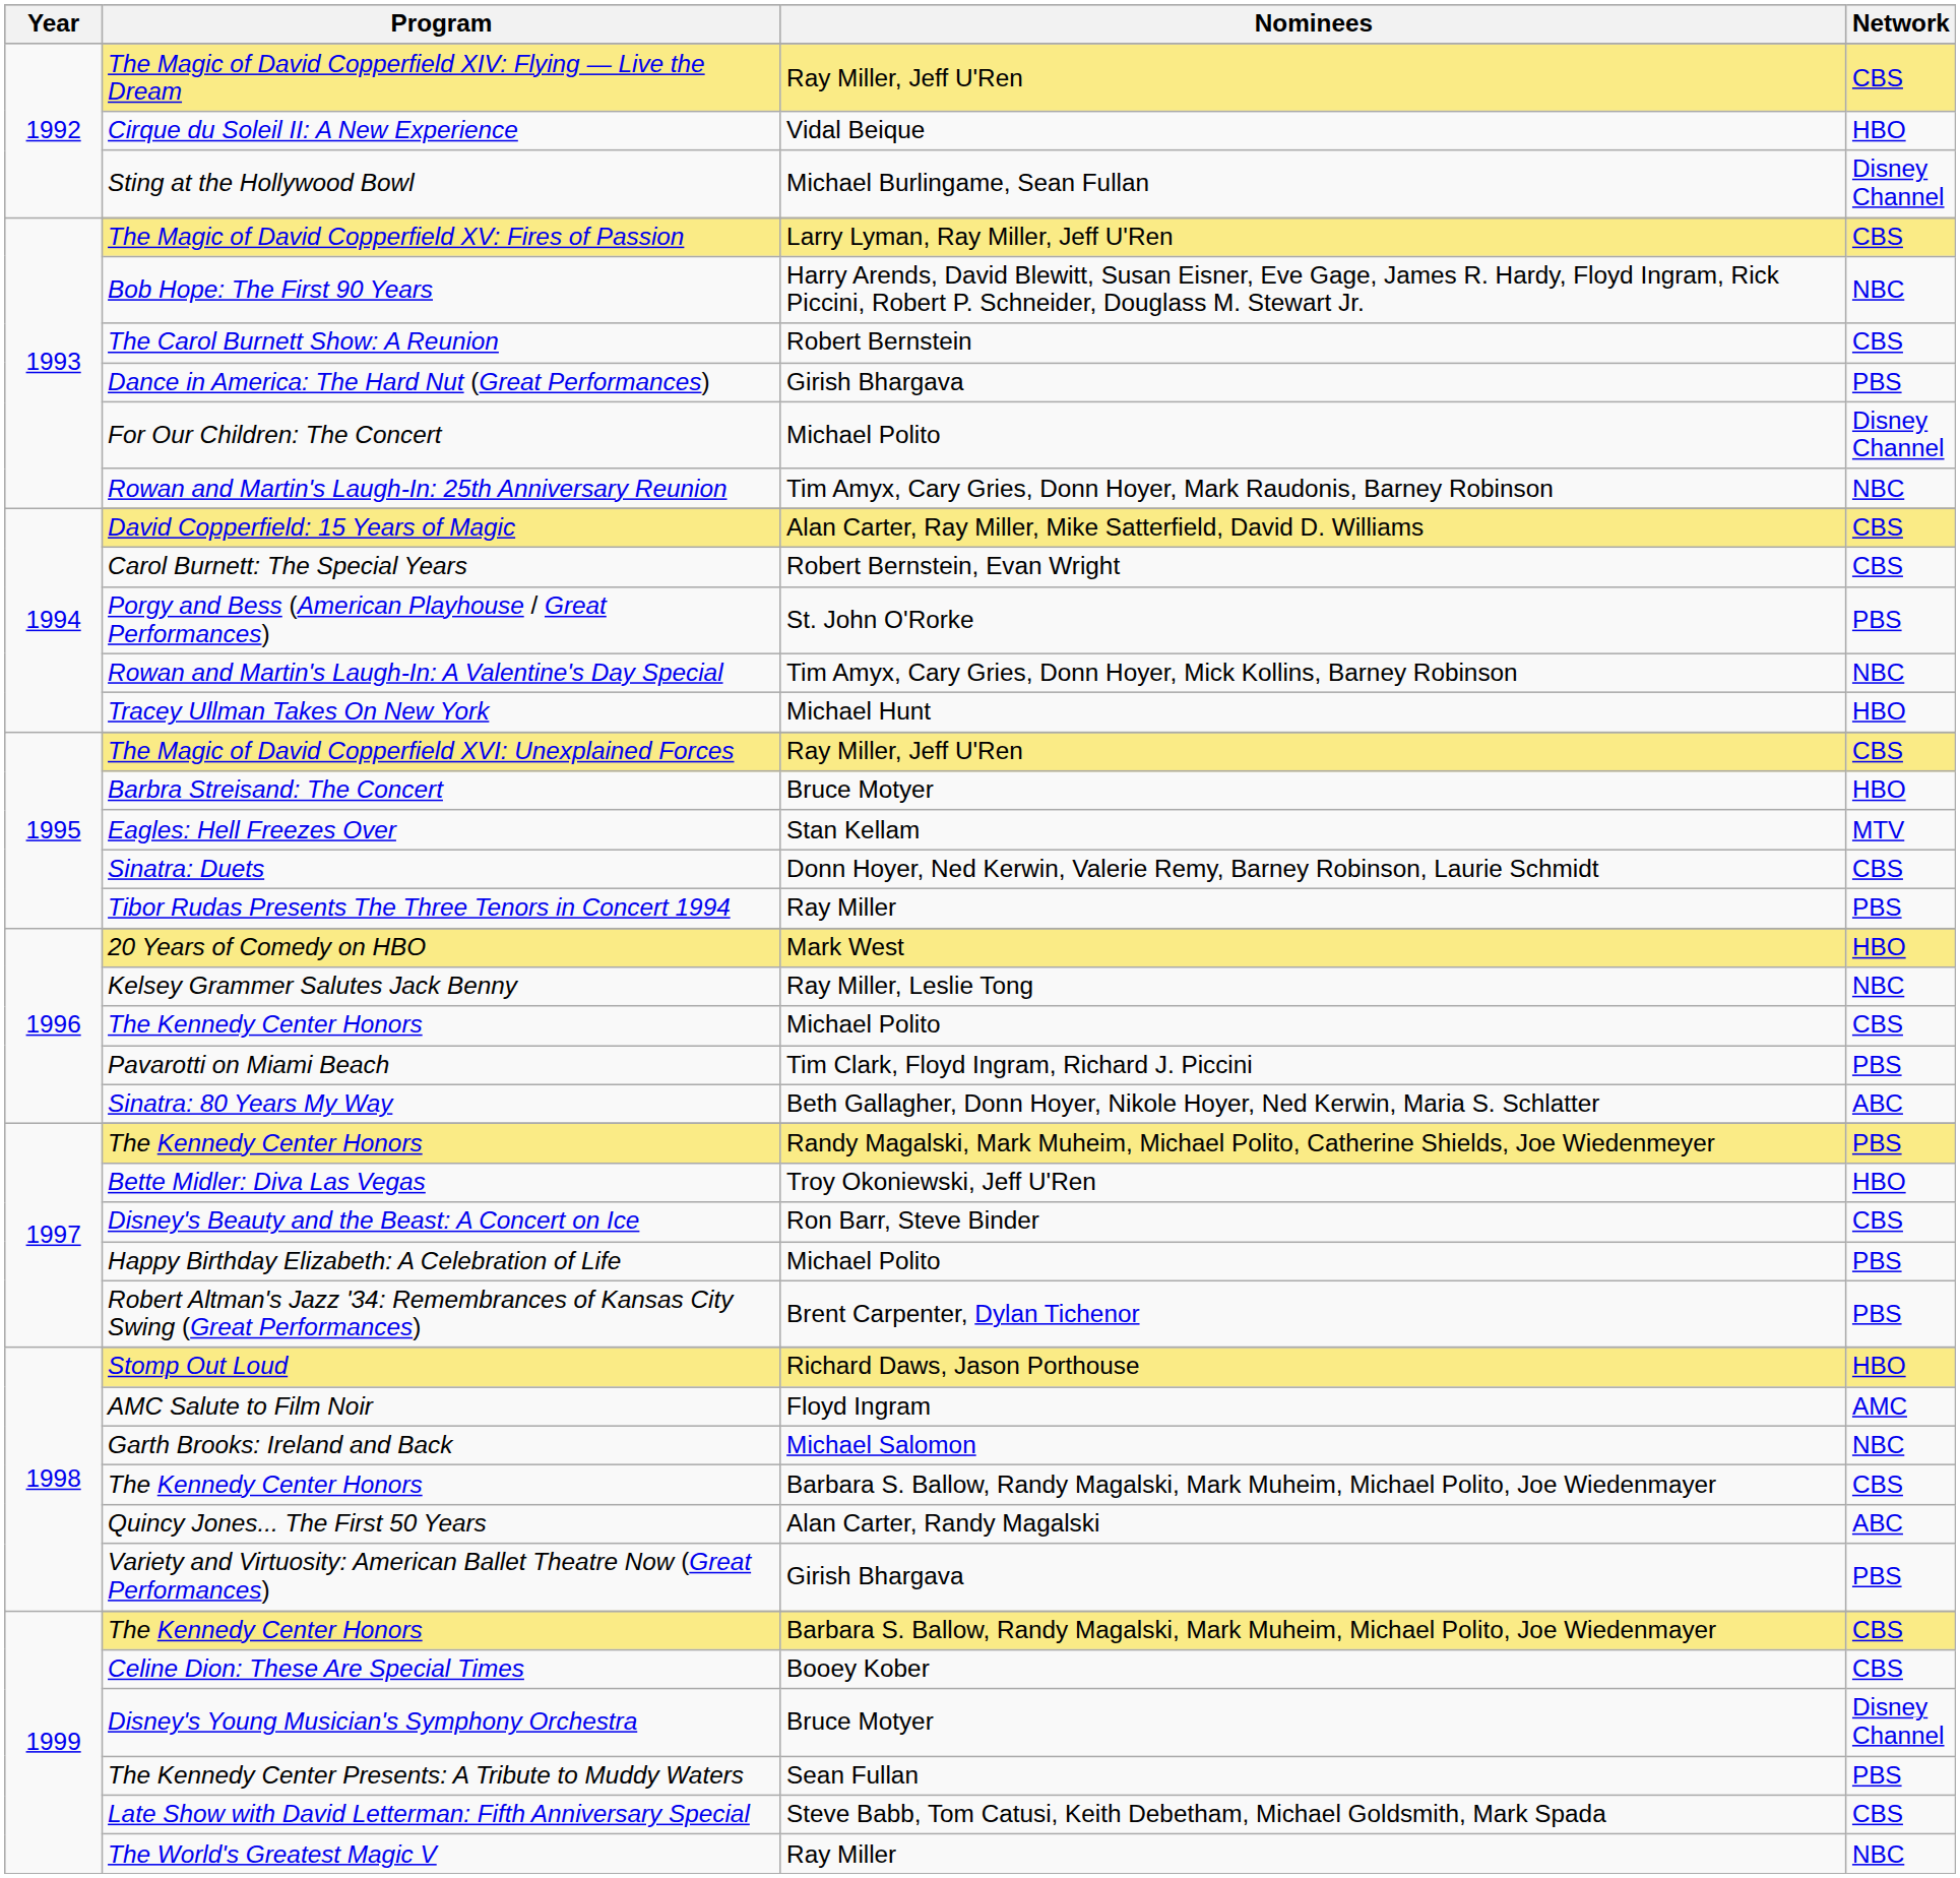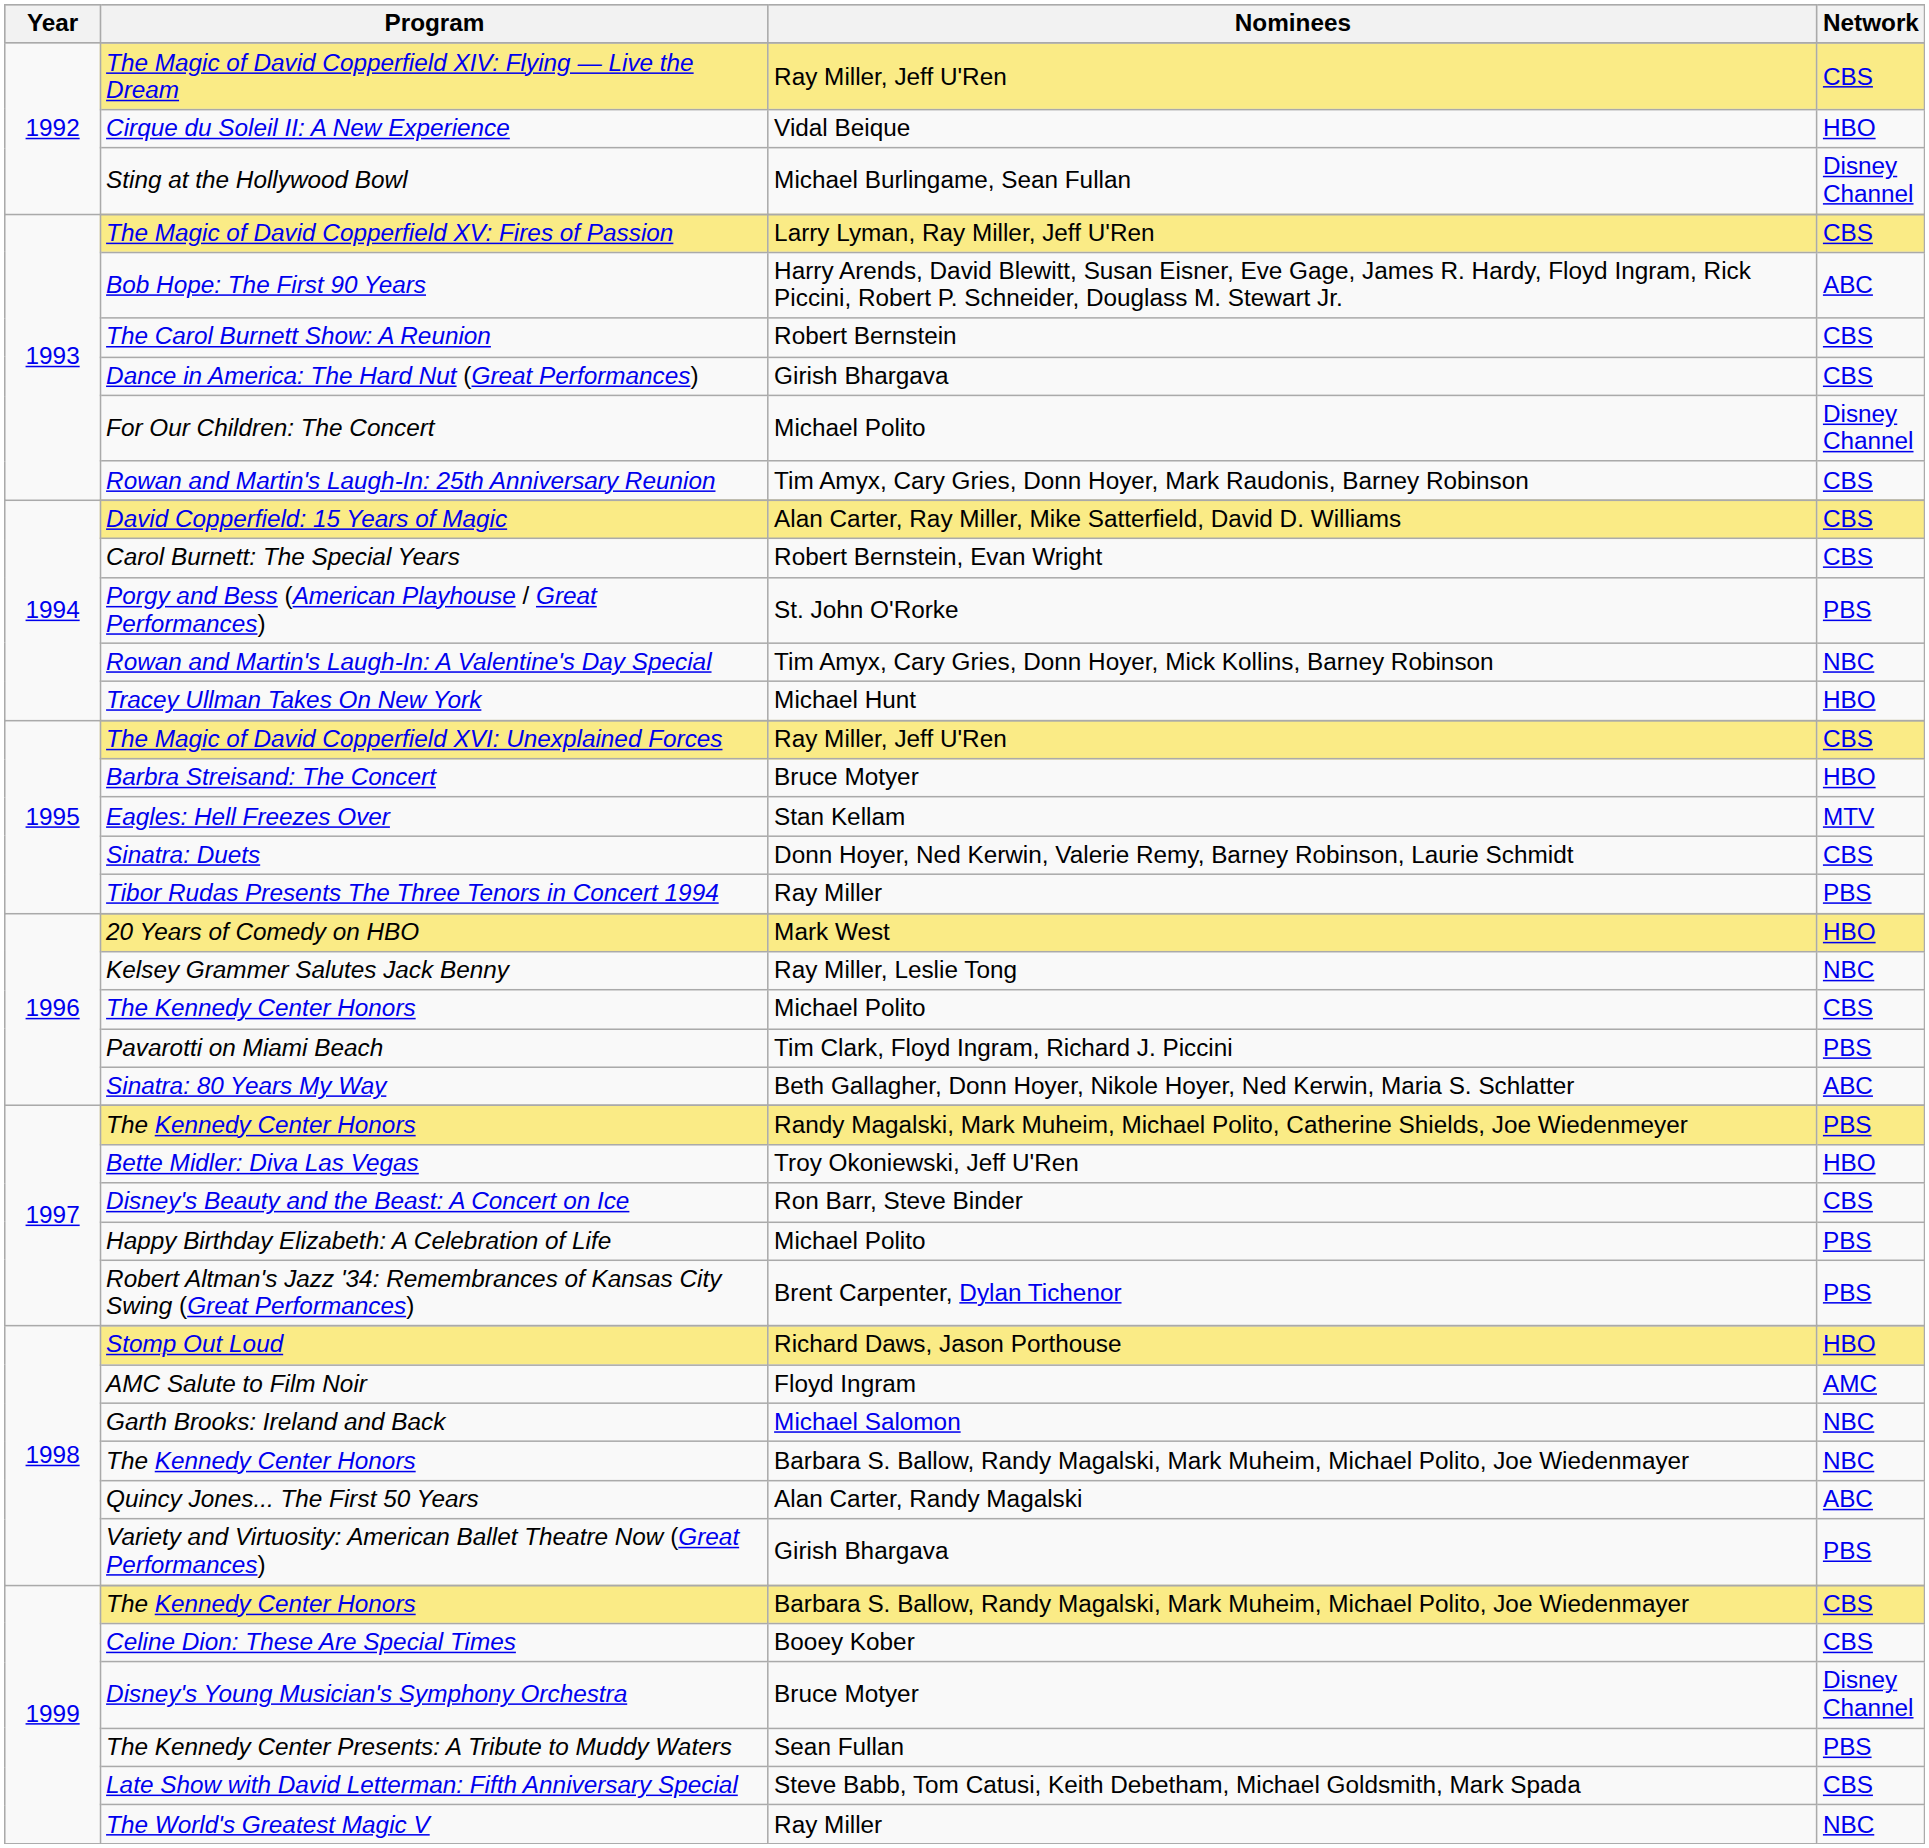Bob Hope: The First 90 Years | Network: NBC -> ABC
Dance in America: The Hard Nut (Great Performances) | Network: PBS -> CBS
Rowan and Martin's Laugh-In: 25th Anniversary Reunion | Network: NBC -> CBS
1998 / The Kennedy Center Honors | Network: CBS -> NBC
